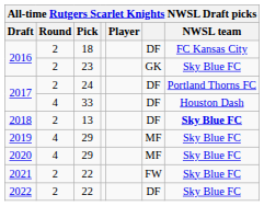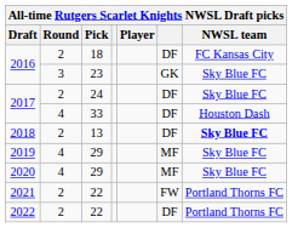2016 / 23 | Round: 2 -> 3
2017 / 24 | NWSL team: Portland Thorns FC -> Sky Blue FC
2021 | NWSL team: Sky Blue FC -> Portland Thorns FC
2022 | NWSL team: Sky Blue FC -> Portland Thorns FC
